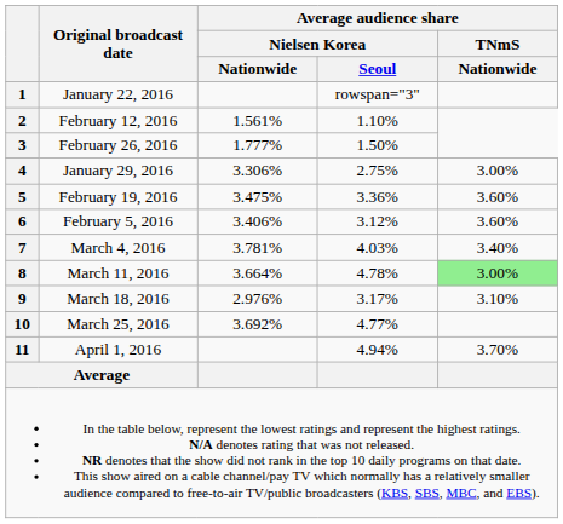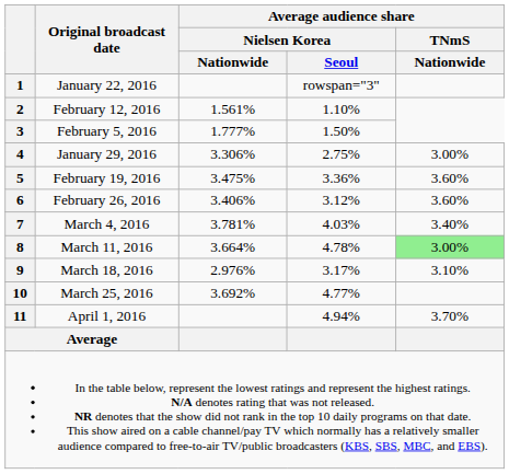3 | Original broadcast date: February 26, 2016 -> February 5, 2016
6 | Original broadcast date: February 5, 2016 -> February 26, 2016
